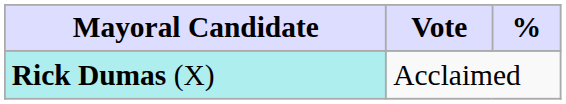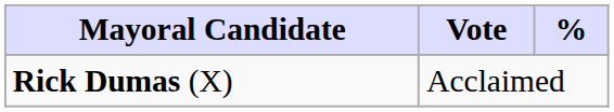Rick Dumas (X) | Mayoral Candidate: paleturquoise background -> no background
